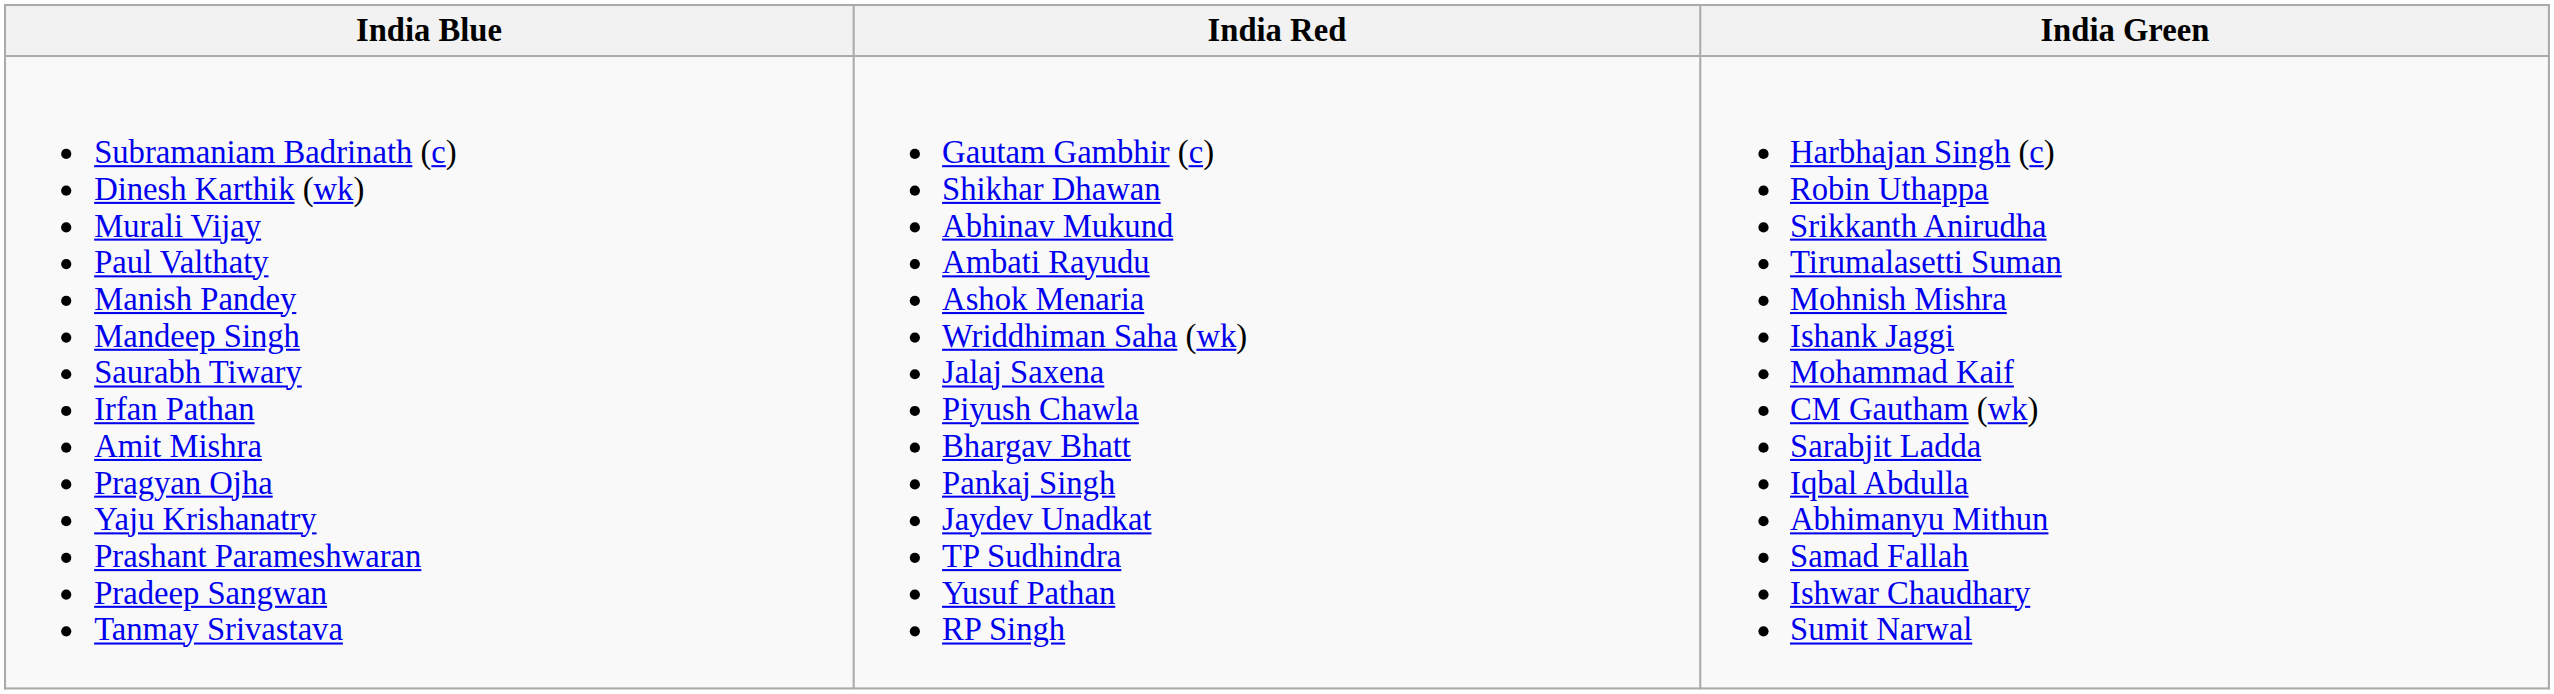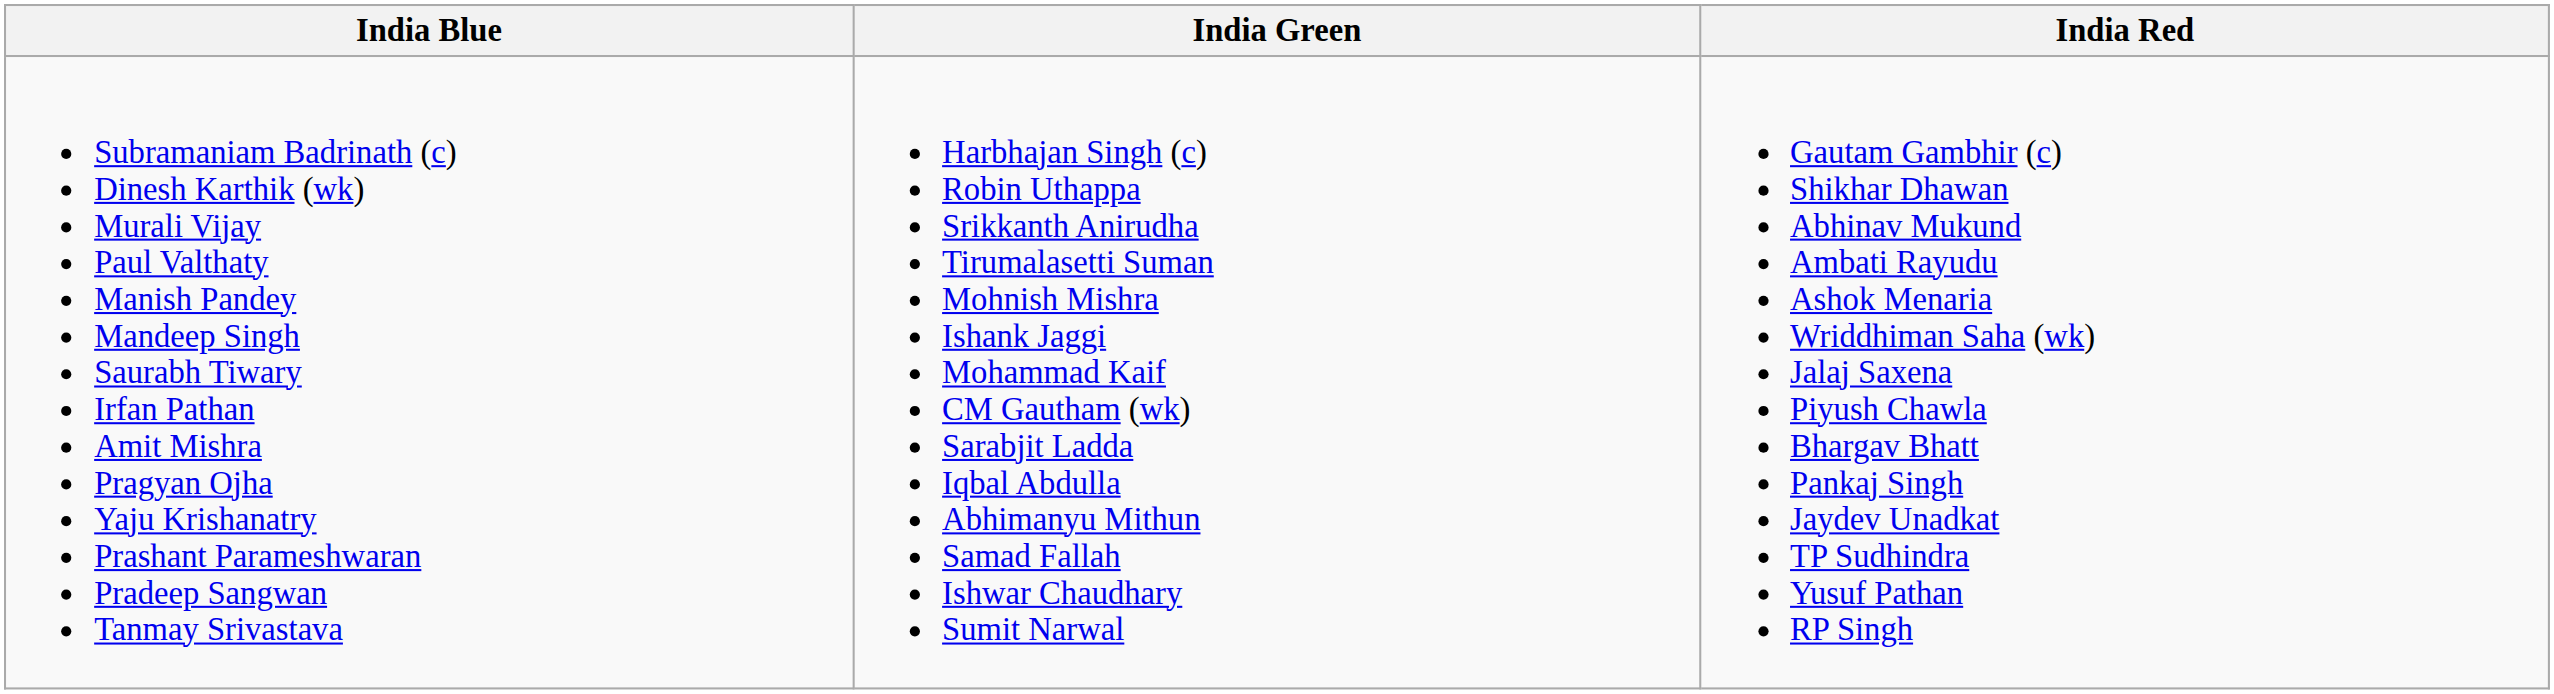columns swapped: India Red <-> India Green
